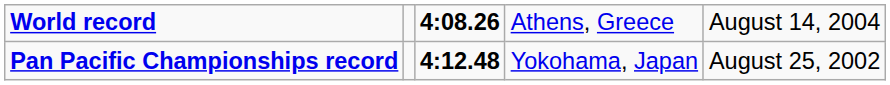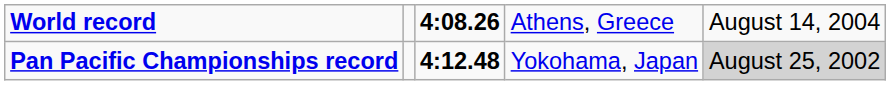Pan Pacific Championships record | column 5: no background -> lightgrey background
